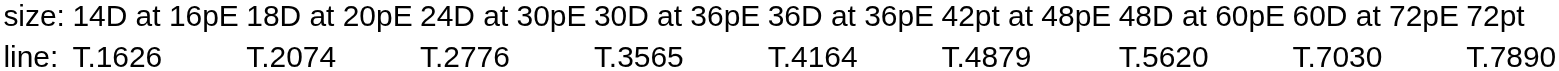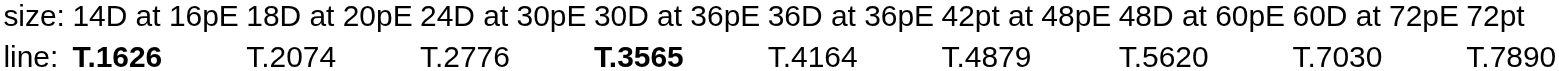line: | column 2: normal -> bold
line: | column 5: normal -> bold
